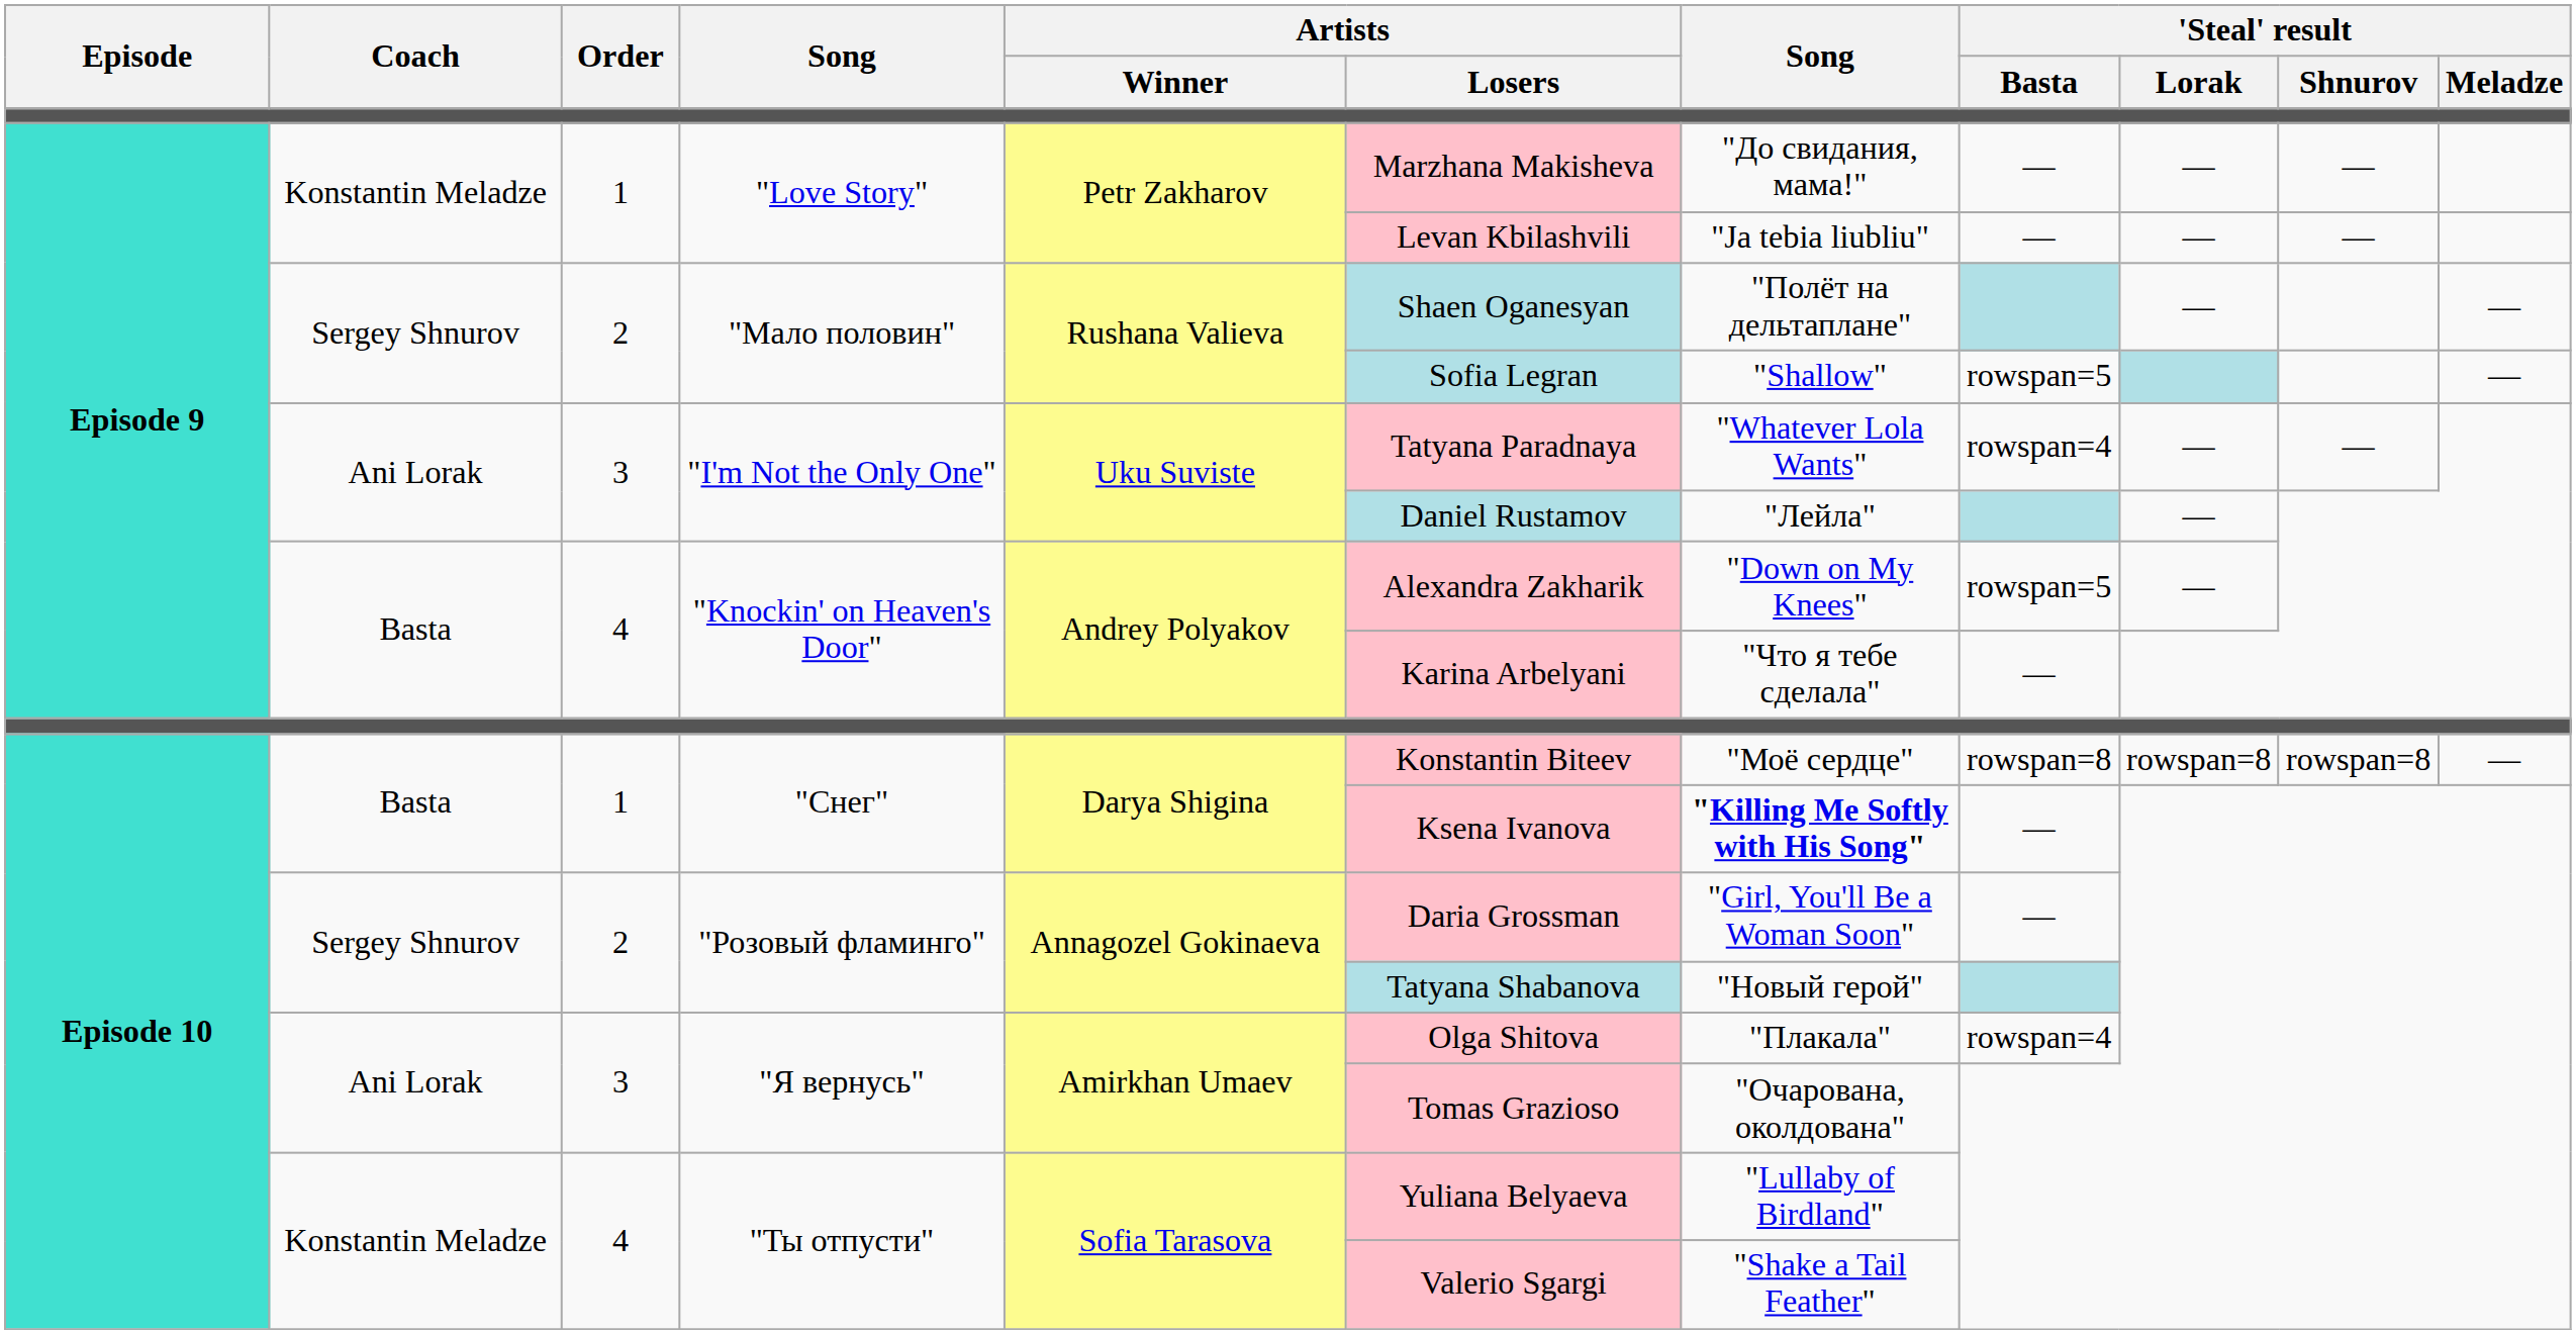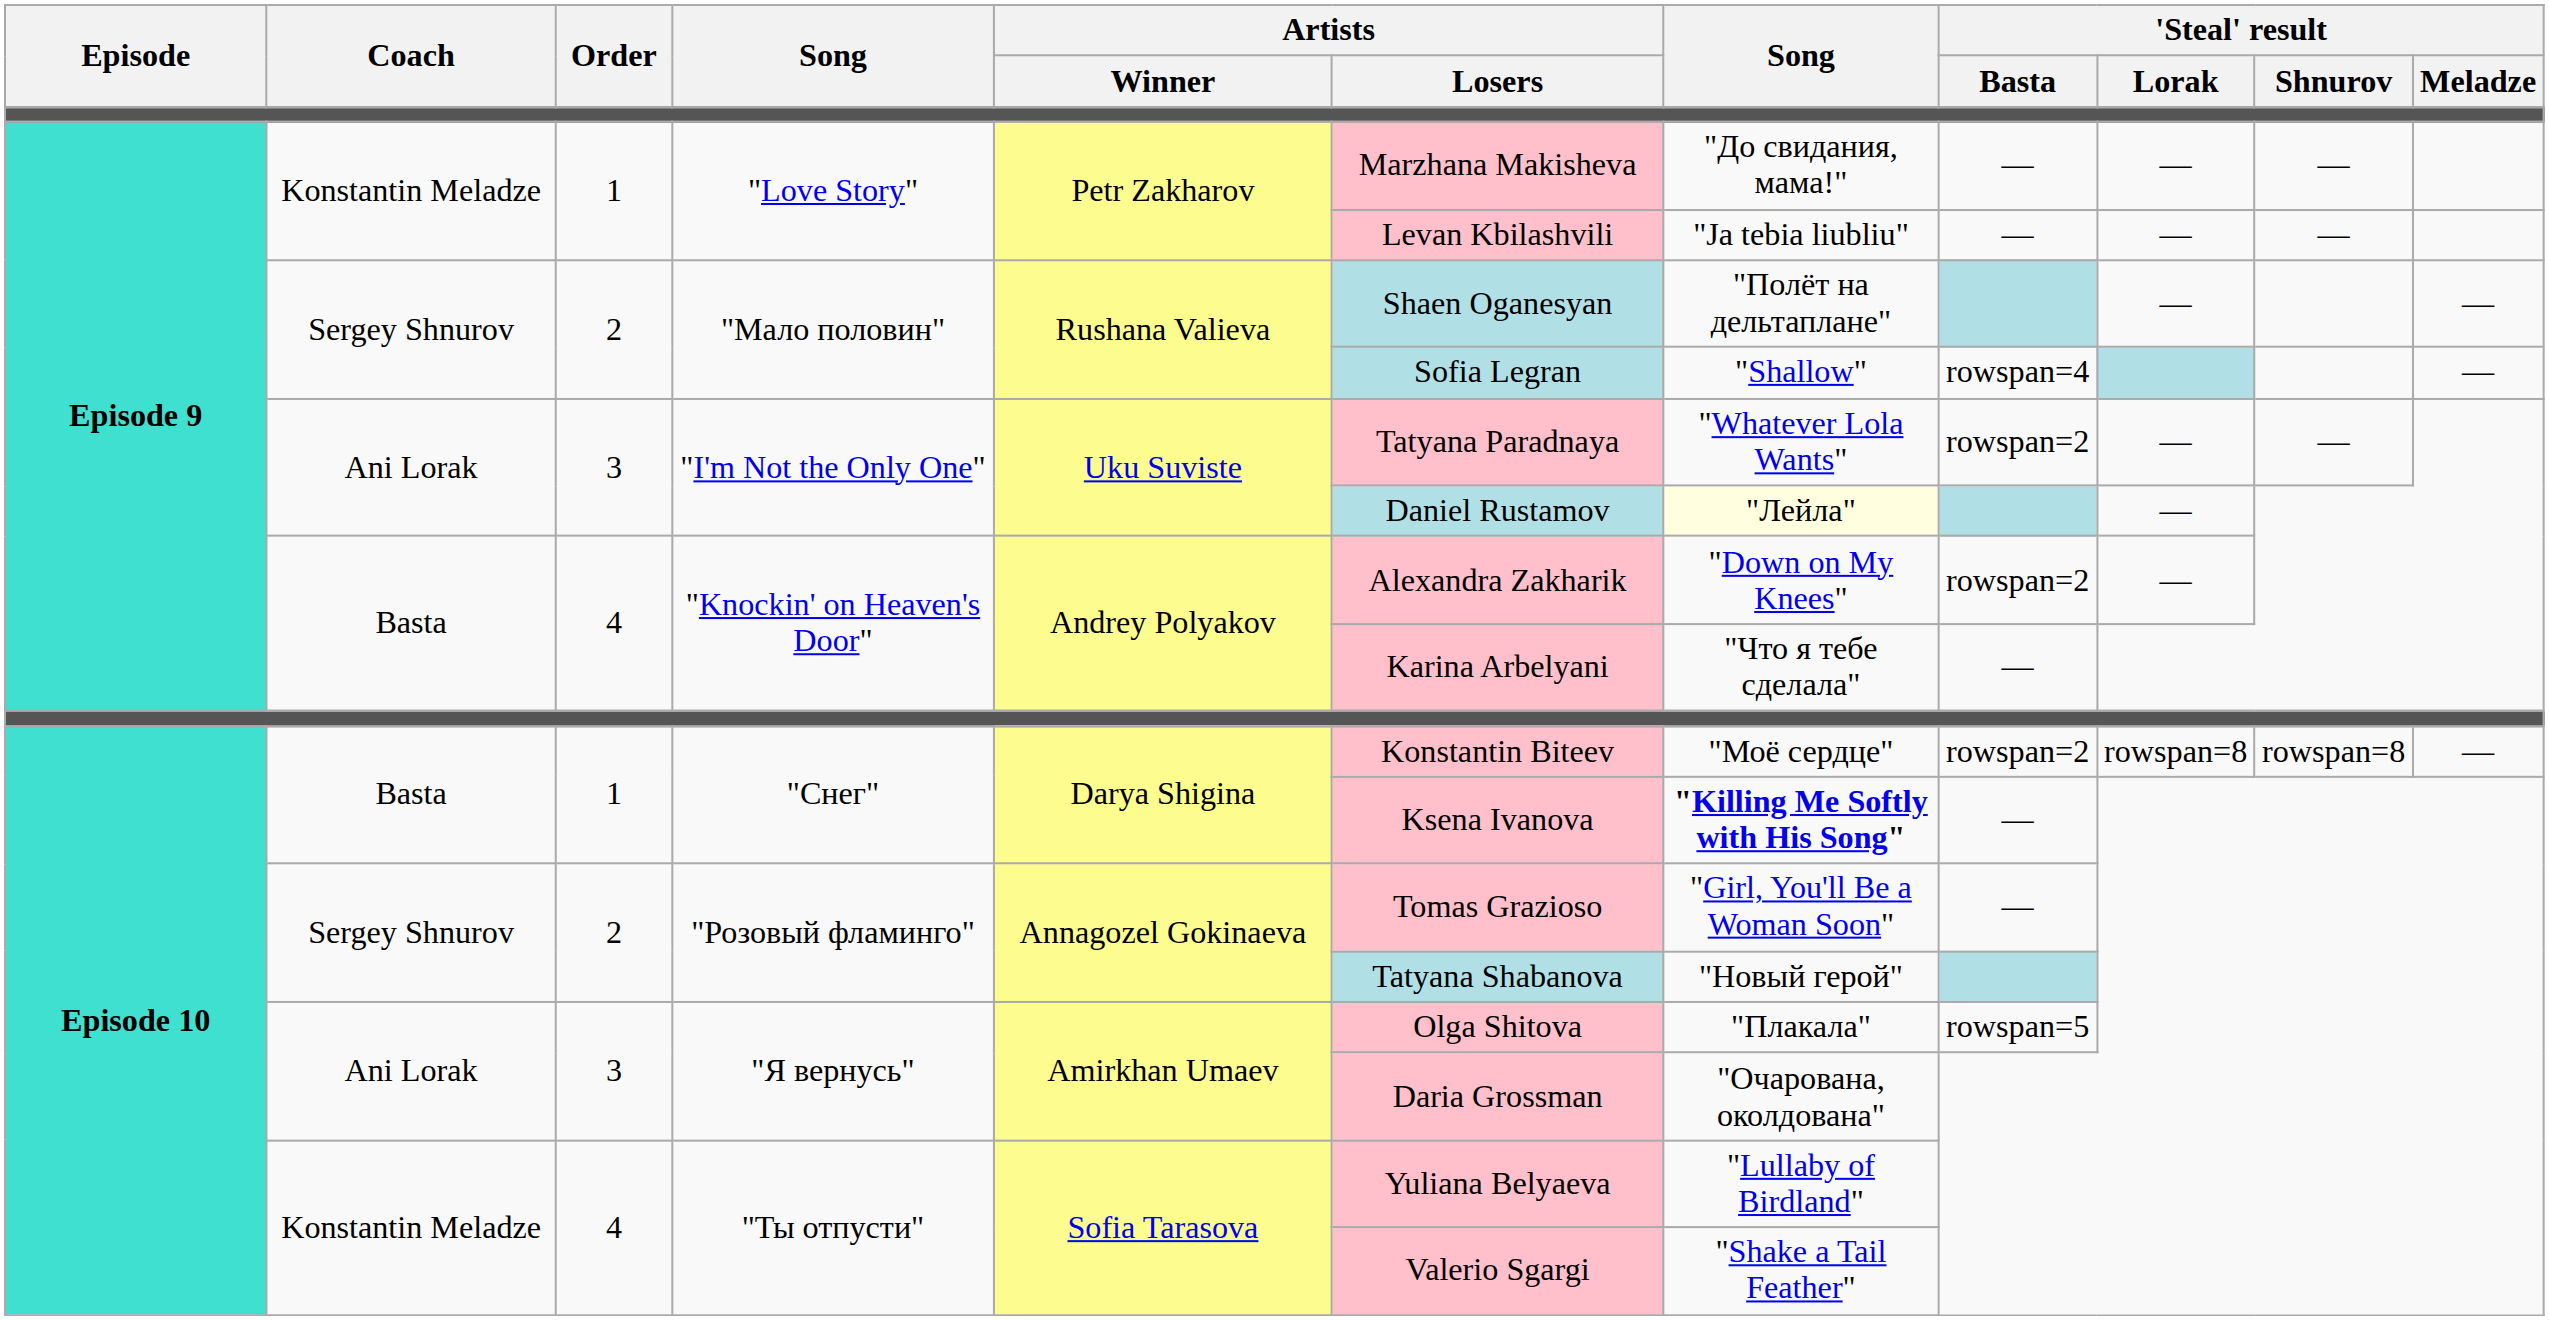row 7 | 'Steal' result / Basta: rowspan=5 -> rowspan=4
row 8 | 'Steal' result / Basta: rowspan=4 -> rowspan=2
row 9 | column 7: no background -> lightyellow background
row 10 | 'Steal' result / Basta: rowspan=5 -> rowspan=2
row 13 | 'Steal' result / Basta: rowspan=8 -> rowspan=2
row 15 | Artists / Losers: Daria Grossman -> Tomas Grazioso
row 17 | 'Steal' result / Basta: rowspan=4 -> rowspan=5
row 18 | Artists / Losers: Tomas Grazioso -> Daria Grossman
